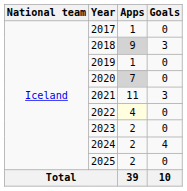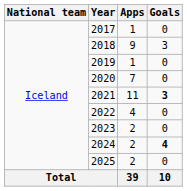2018 | Apps: lightgrey background -> no background
2020 | Apps: lightgrey background -> no background
2021 | Goals: normal -> bold
2022 | Apps: lightyellow background -> no background
2024 | Goals: normal -> bold
